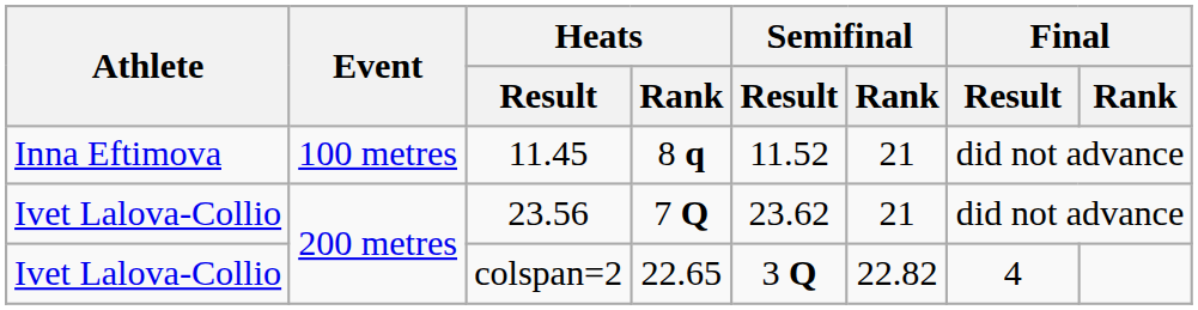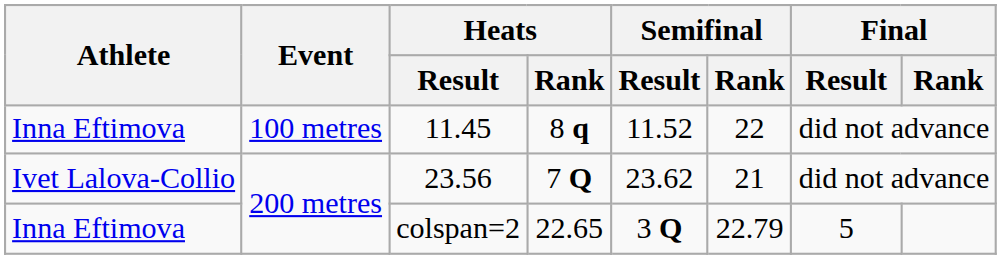11.45 | Semifinal / Rank: 21 -> 22
colspan=2 | Athlete: Ivet Lalova-Collio -> Inna Eftimova
colspan=2 | Semifinal / Rank: 22.82 -> 22.79
colspan=2 | Final / Result: 4 -> 5
